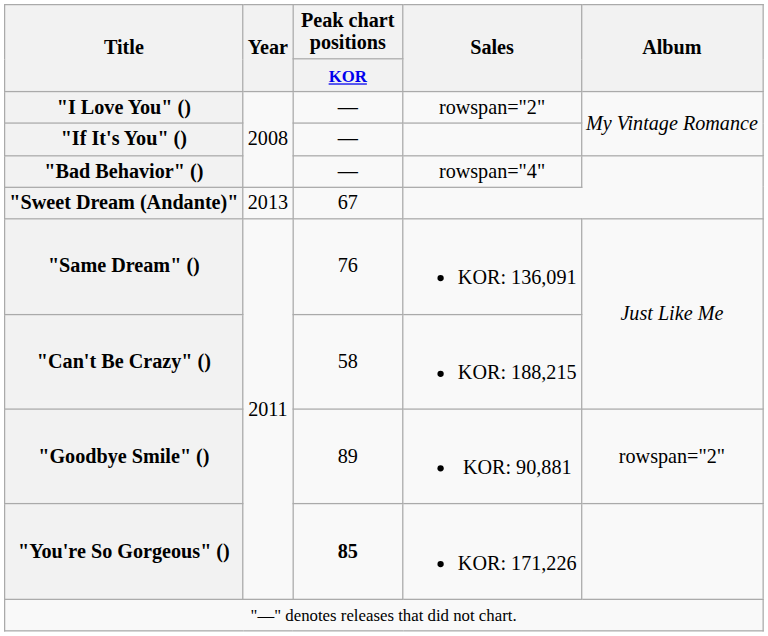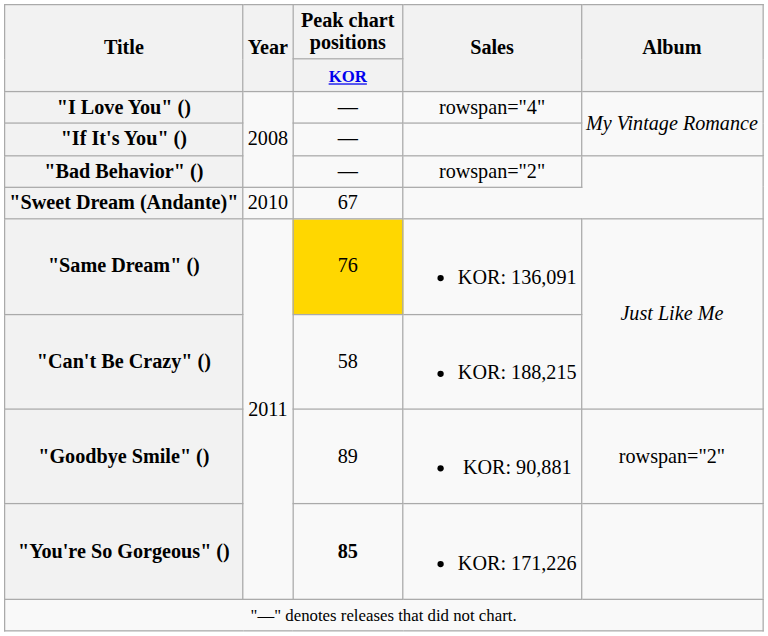"I Love You" () | Sales: rowspan="2" -> rowspan="4"
"Bad Behavior" () | Sales: rowspan="4" -> rowspan="2"
"Sweet Dream (Andante)" | Year: 2013 -> 2010
"Same Dream" () | Peak chart positions / KOR: no background -> gold background
